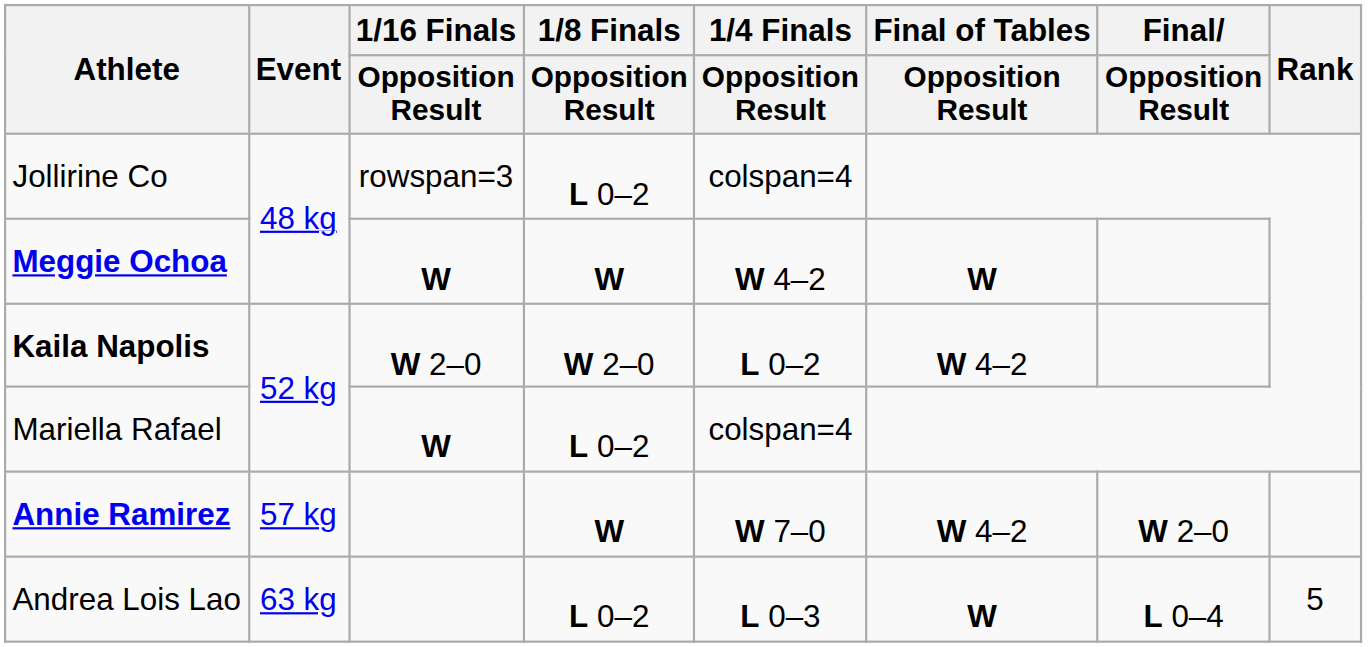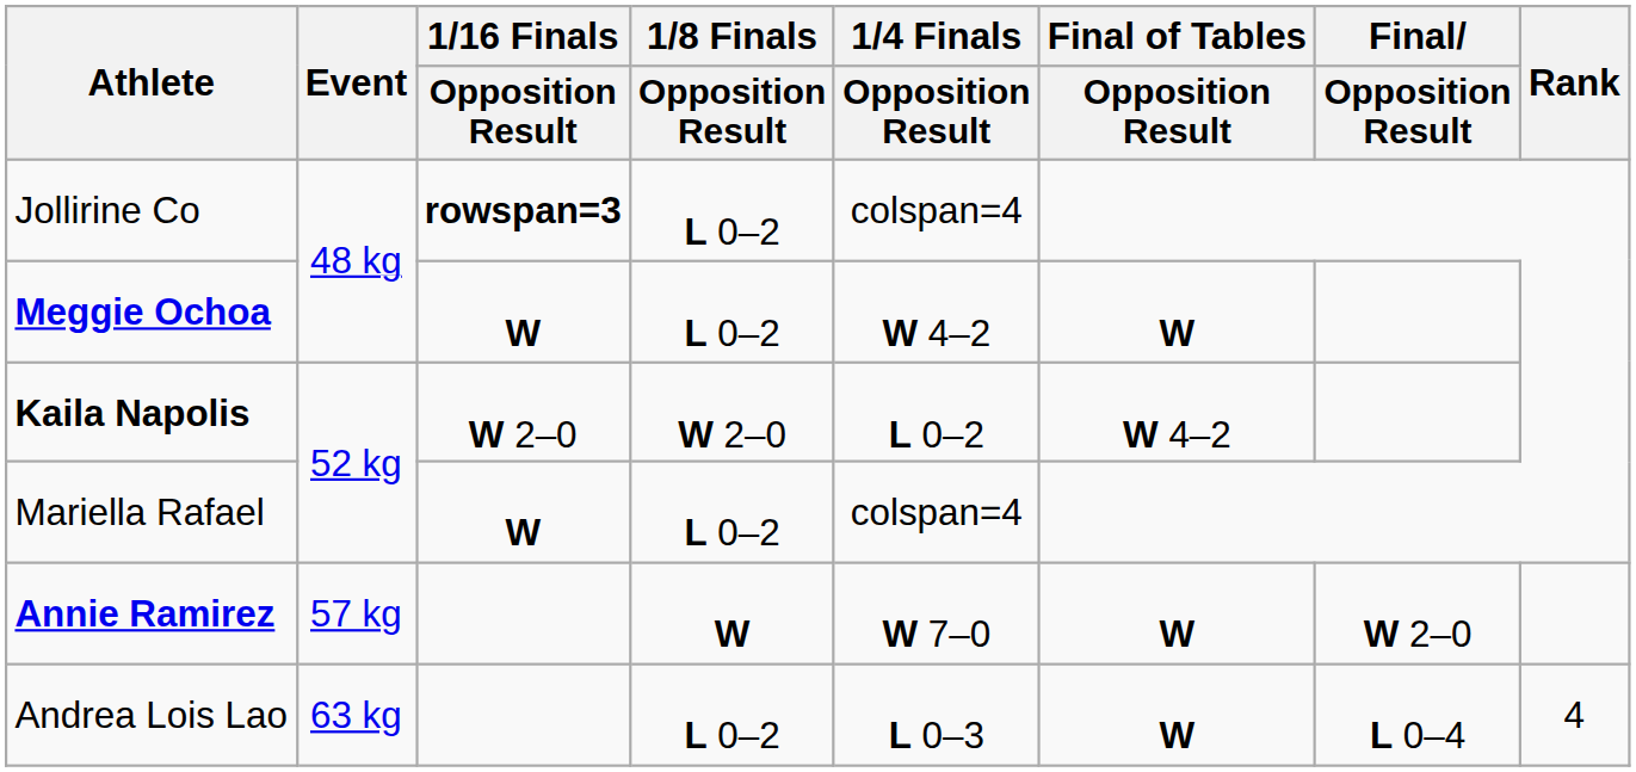Jollirine Co | 1/16 Finals / Opposition Result: normal -> bold
Meggie Ochoa | 1/8 Finals / Opposition Result: W -> L 0–2
Annie Ramirez | Final of Tables / Opposition Result: W 4–2 -> W
Andrea Lois Lao | Rank: 5 -> 4
